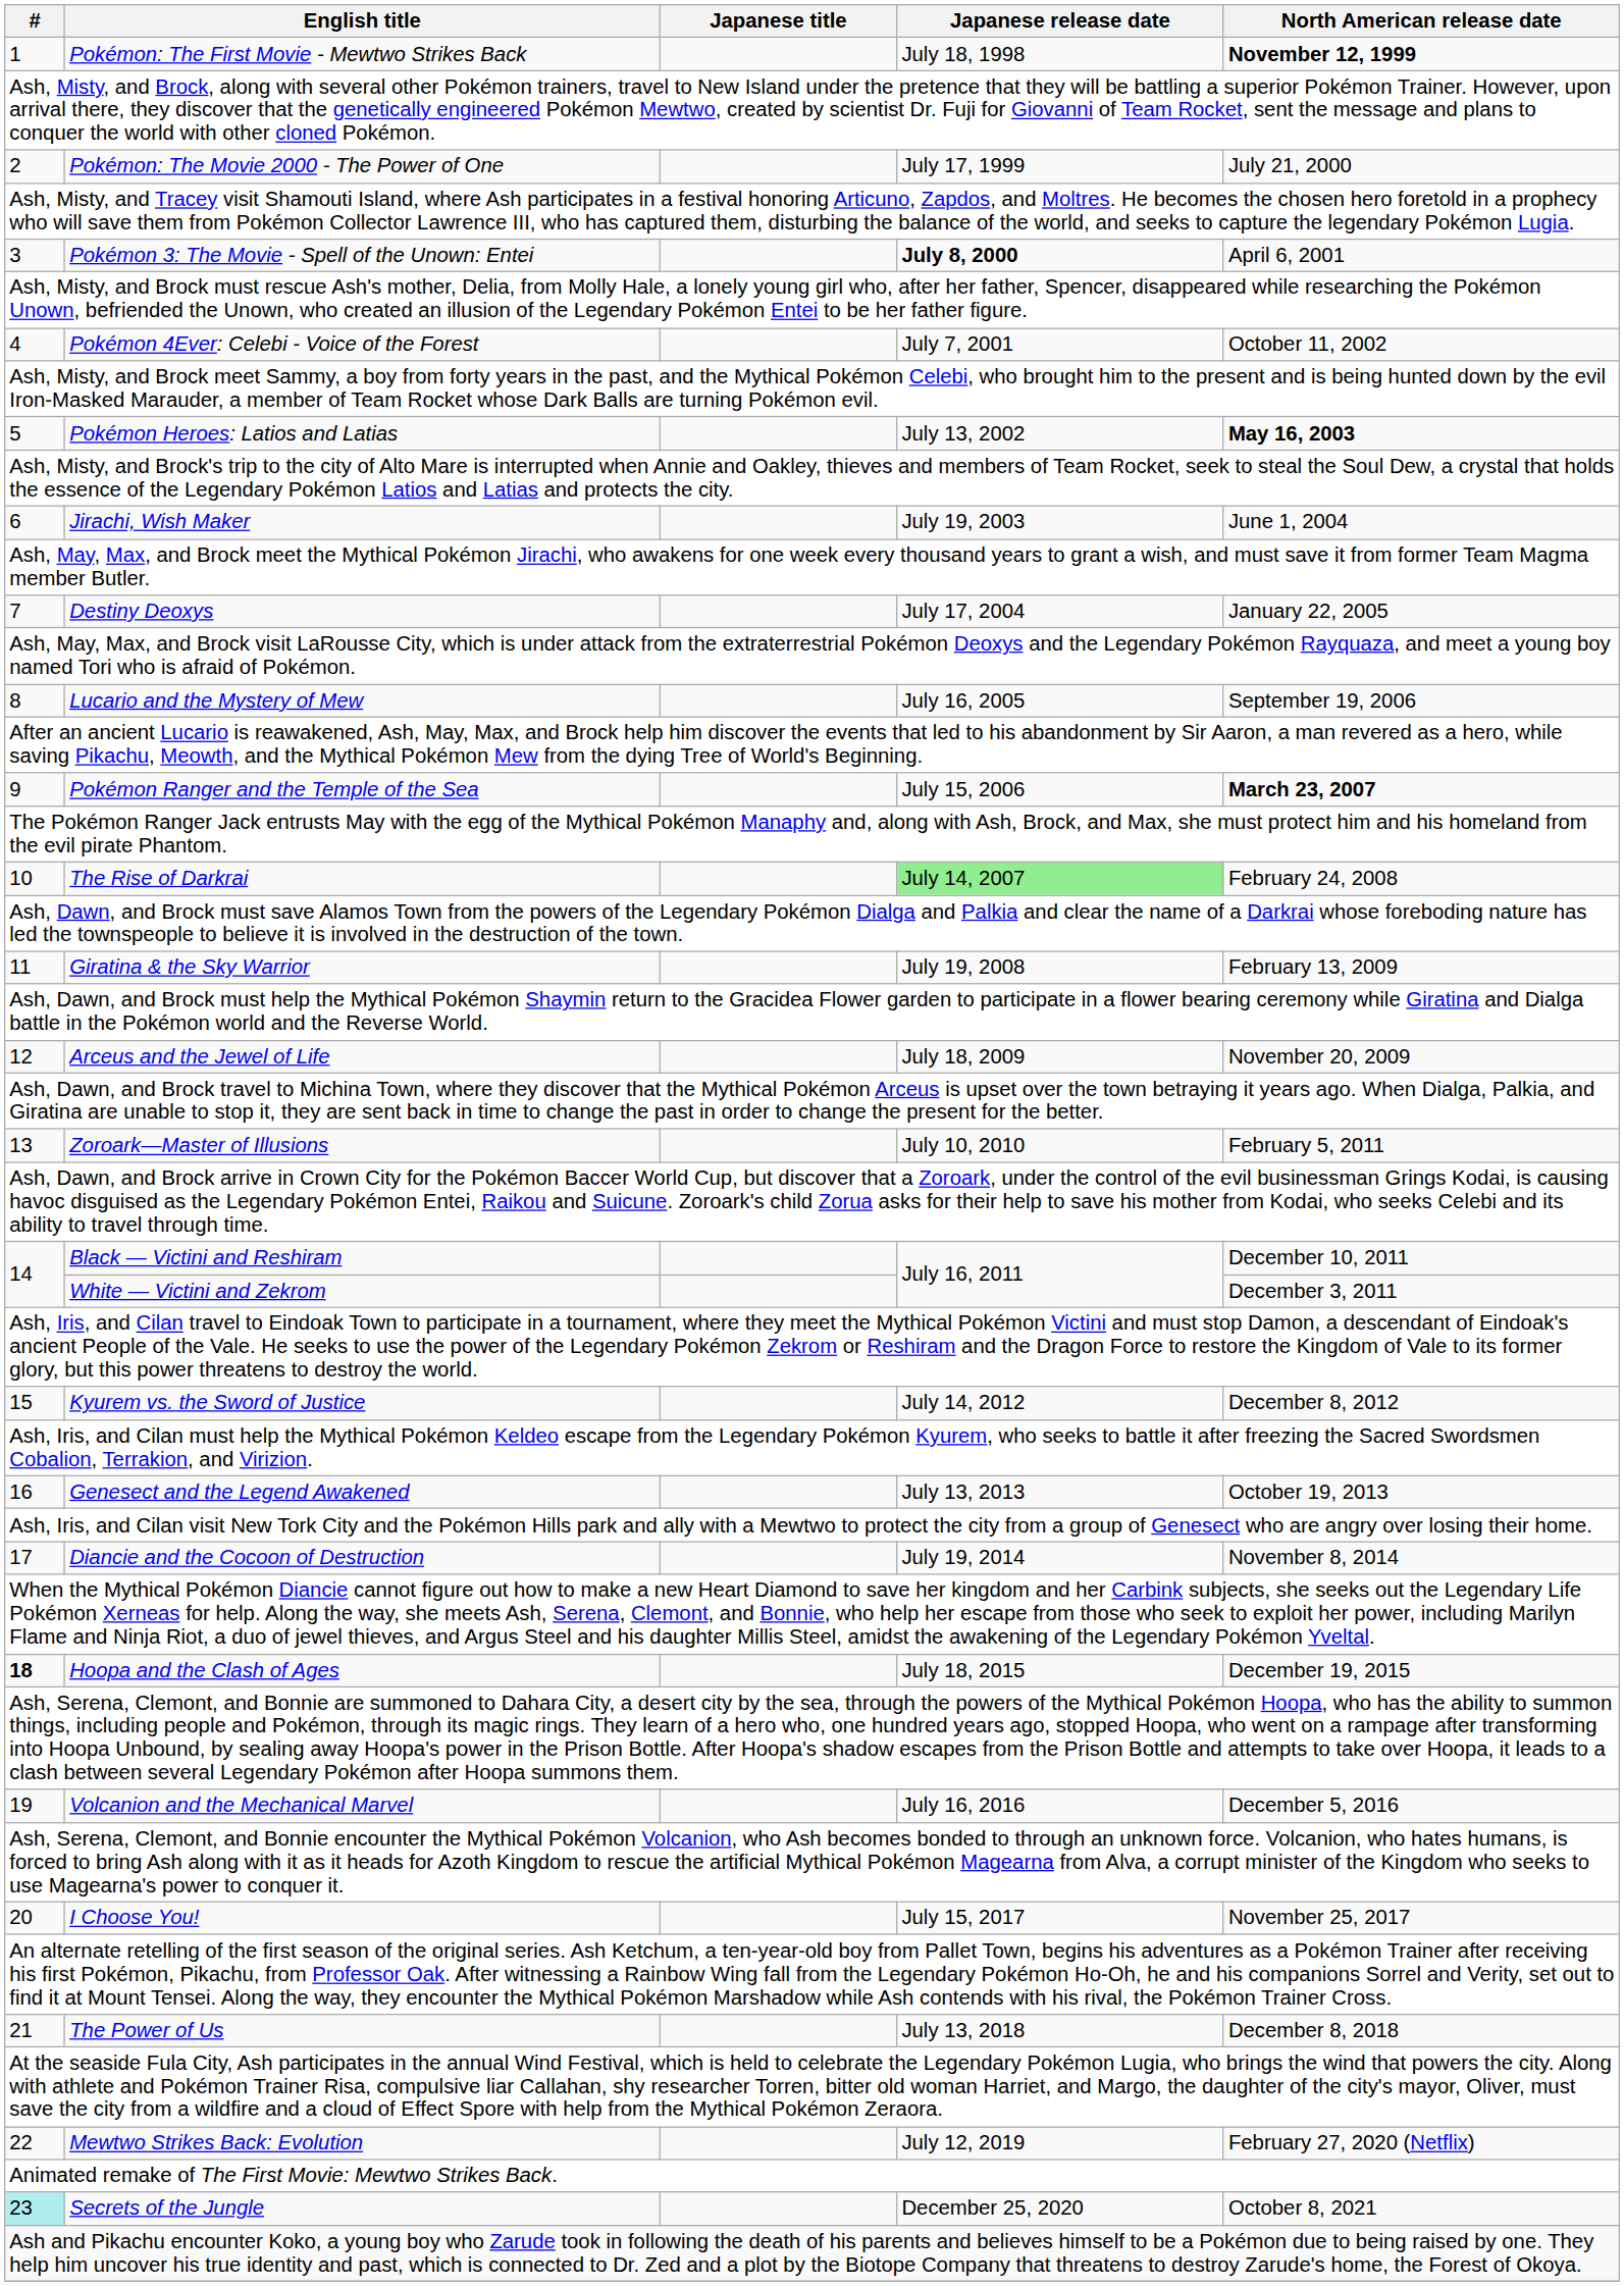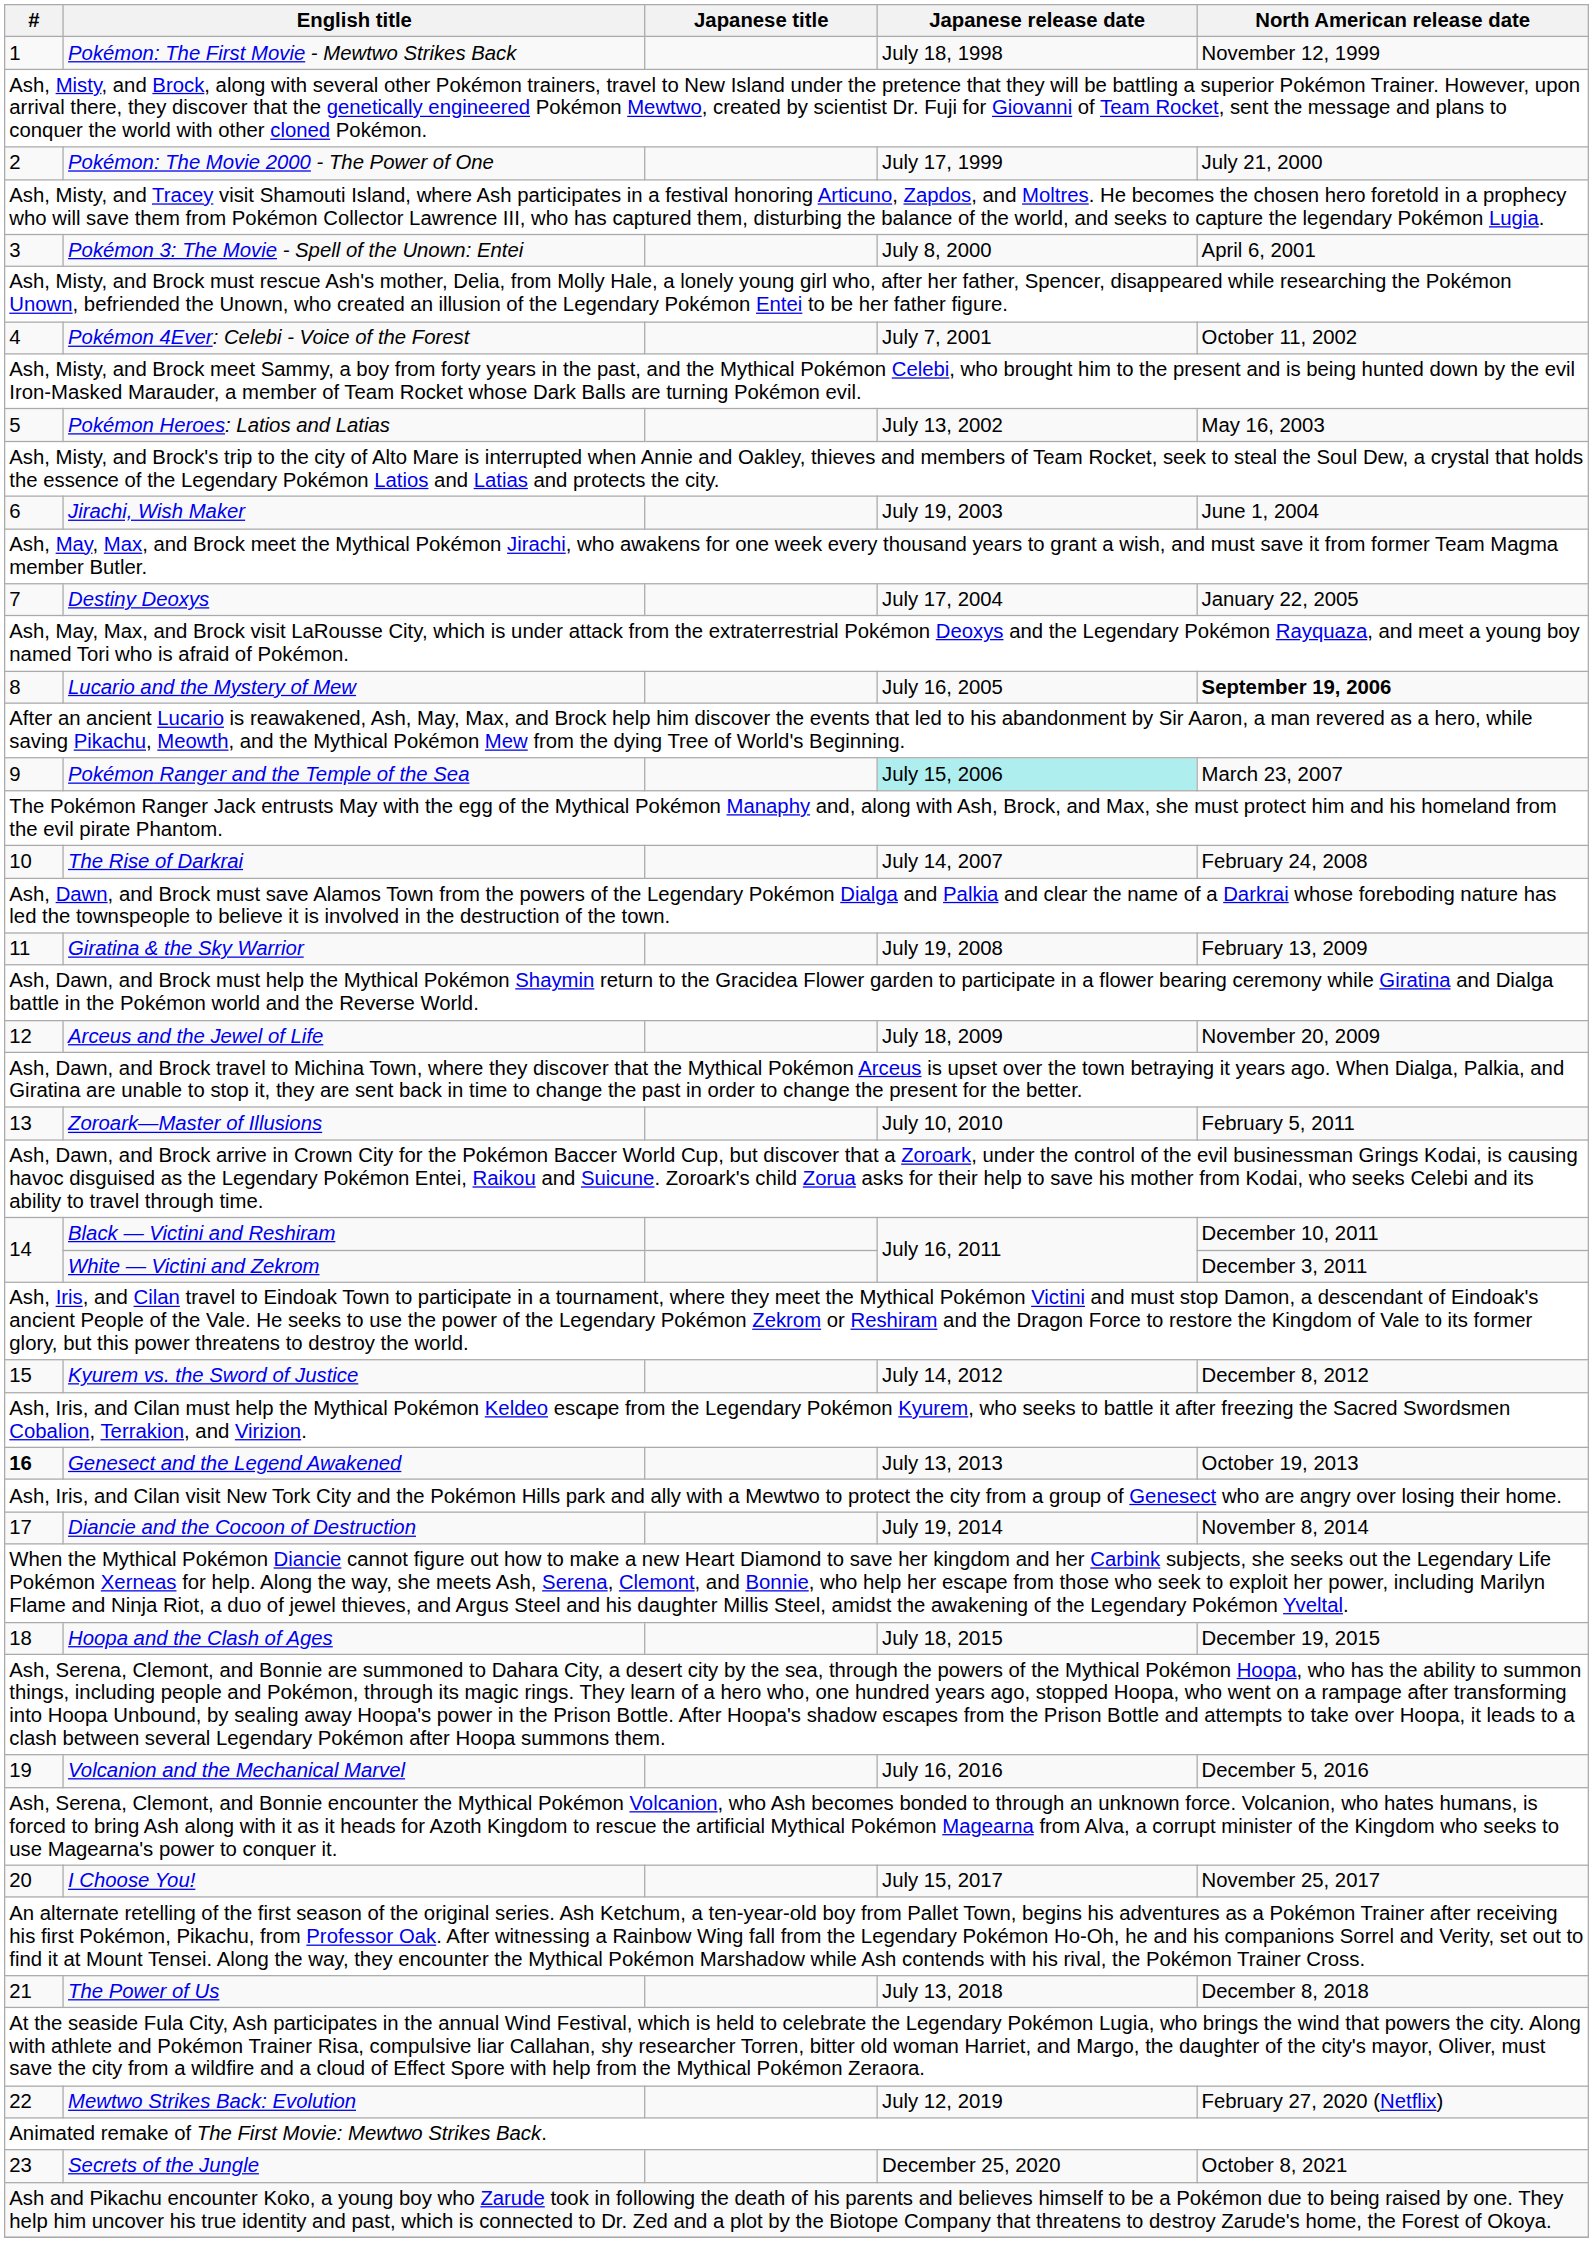Pokémon: The First Movie - Mewtwo Strikes Back | North American release date: bold -> normal
Pokémon 3: The Movie - Spell of the Unown: Entei | Japanese release date: bold -> normal
Pokémon Heroes: Latios and Latias | North American release date: bold -> normal
Lucario and the Mystery of Mew | North American release date: normal -> bold
Pokémon Ranger and the Temple of the Sea | Japanese release date: no background -> paleturquoise background
Pokémon Ranger and the Temple of the Sea | North American release date: bold -> normal
The Rise of Darkrai | Japanese release date: lightgreen background -> no background
Genesect and the Legend Awakened | #: normal -> bold
Hoopa and the Clash of Ages | #: bold -> normal
Secrets of the Jungle | #: paleturquoise background -> no background
